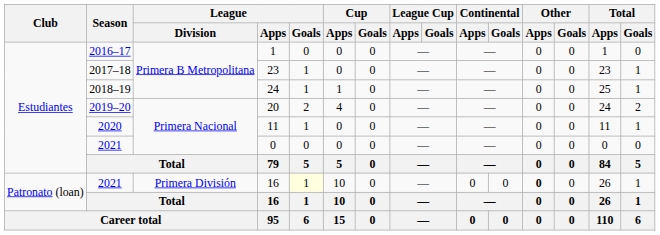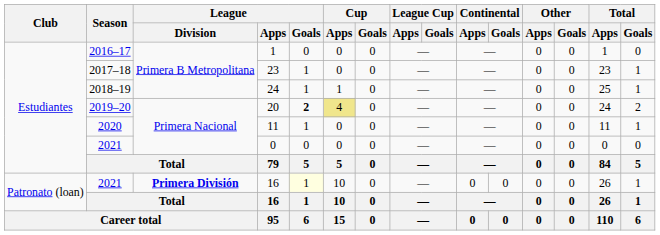20 | League / Goals: normal -> bold
20 | Cup / Apps: no background -> khaki background
2021 / 16 | League / Division: normal -> bold
2021 / 16 | Other / Apps: bold -> normal
